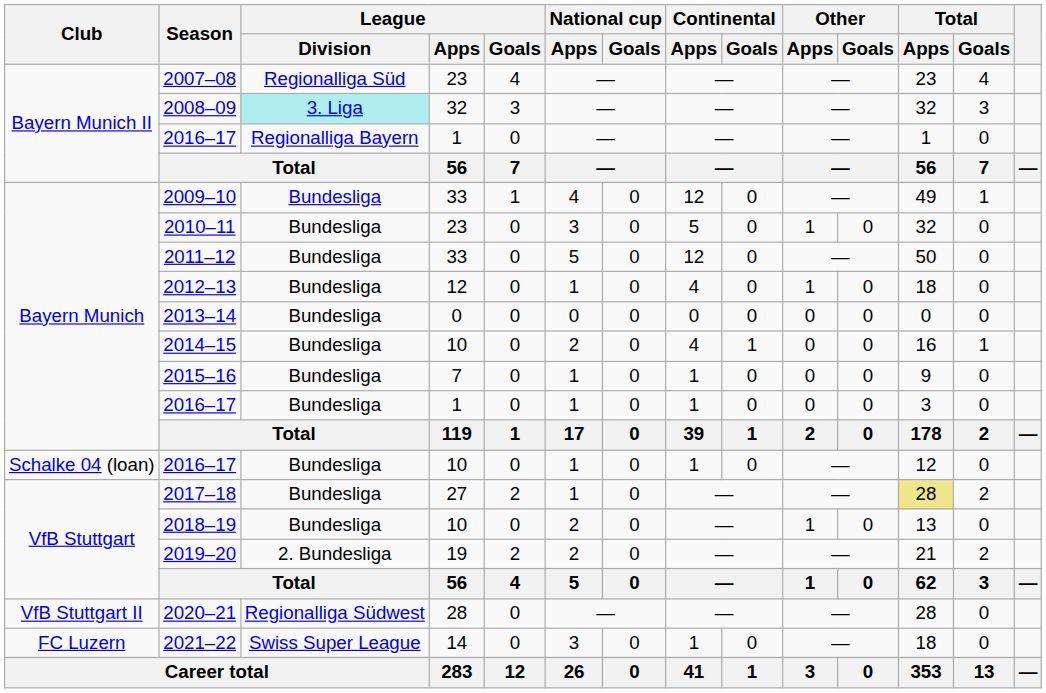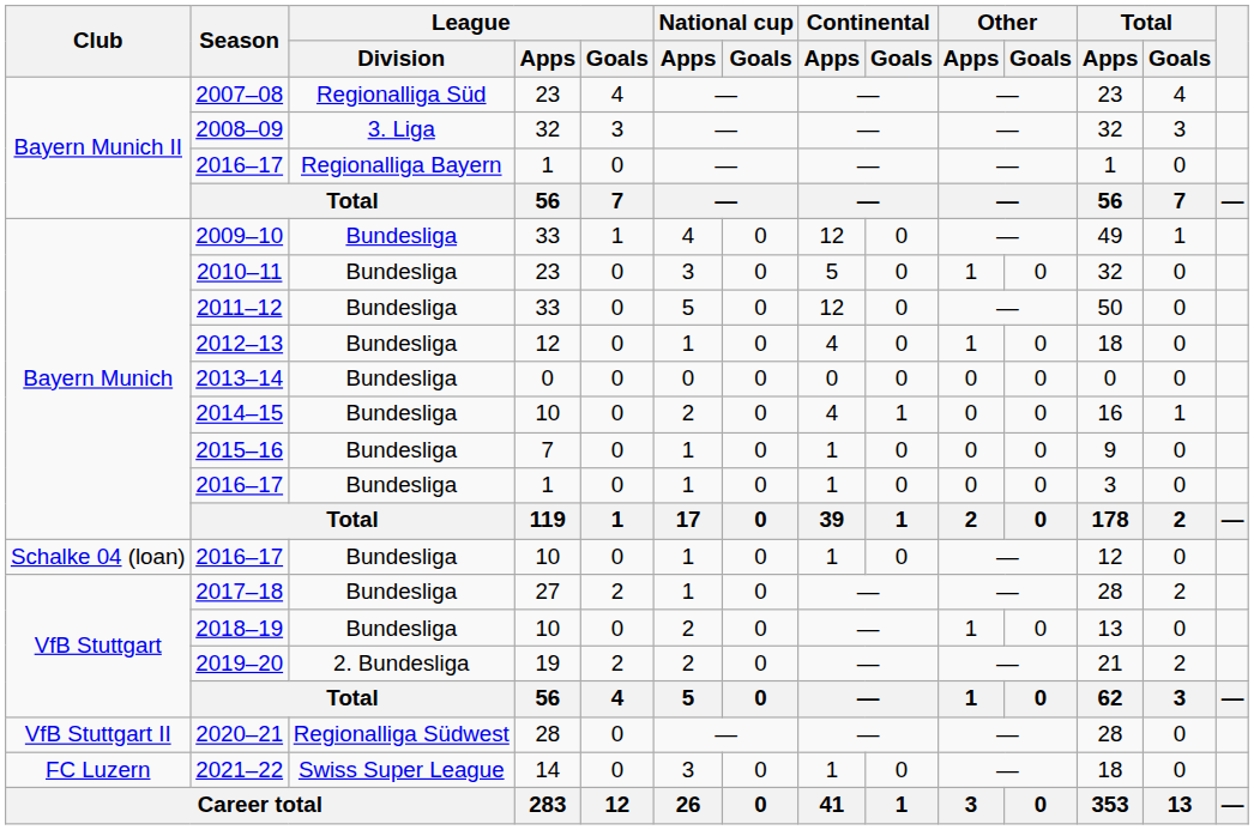2008–09 | League / Division: paleturquoise background -> no background
2017–18 | Total / Apps: khaki background -> no background
